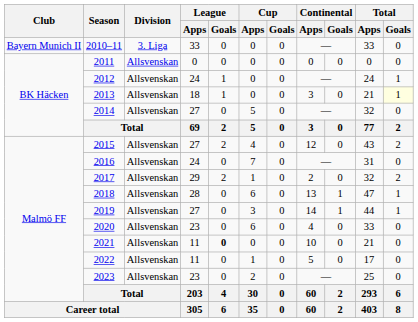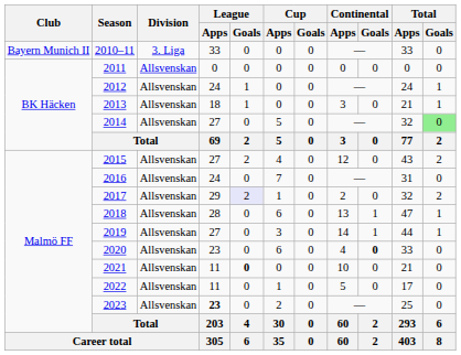2013 | Total / Goals: lightyellow background -> no background
2014 | Total / Goals: no background -> lightgreen background
2017 | League / Goals: no background -> lavender background
2020 | Continental / Goals: normal -> bold
2023 | League / Apps: normal -> bold
